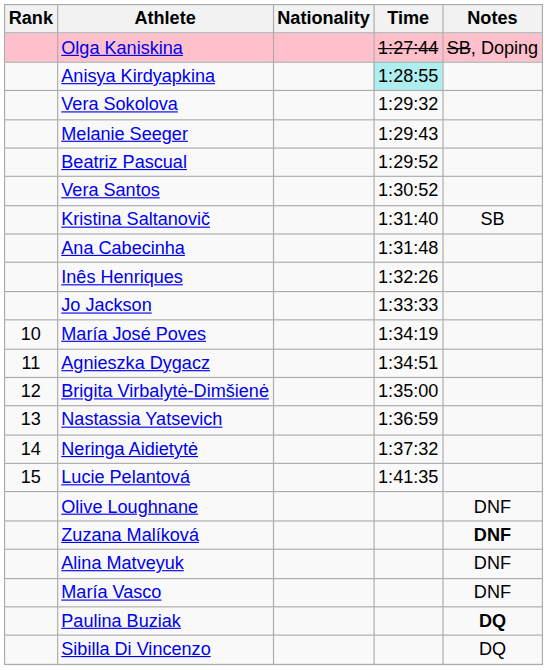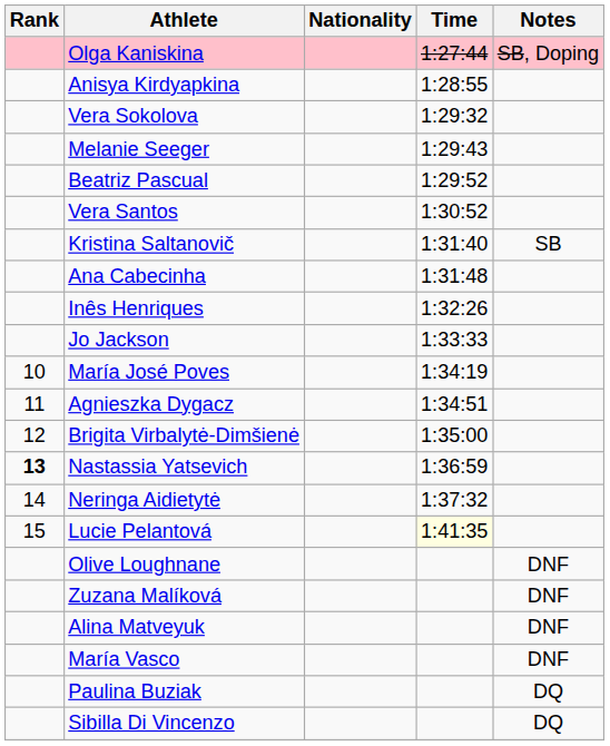Anisya Kirdyapkina | Time: paleturquoise background -> no background
Nastassia Yatsevich | Rank: normal -> bold
Lucie Pelantová | Time: no background -> lightyellow background
Zuzana Malíková | Notes: bold -> normal
Paulina Buziak | Notes: bold -> normal
